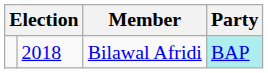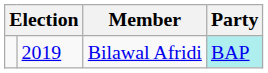Bilawal Afridi | column 2: 2018 -> 2019
